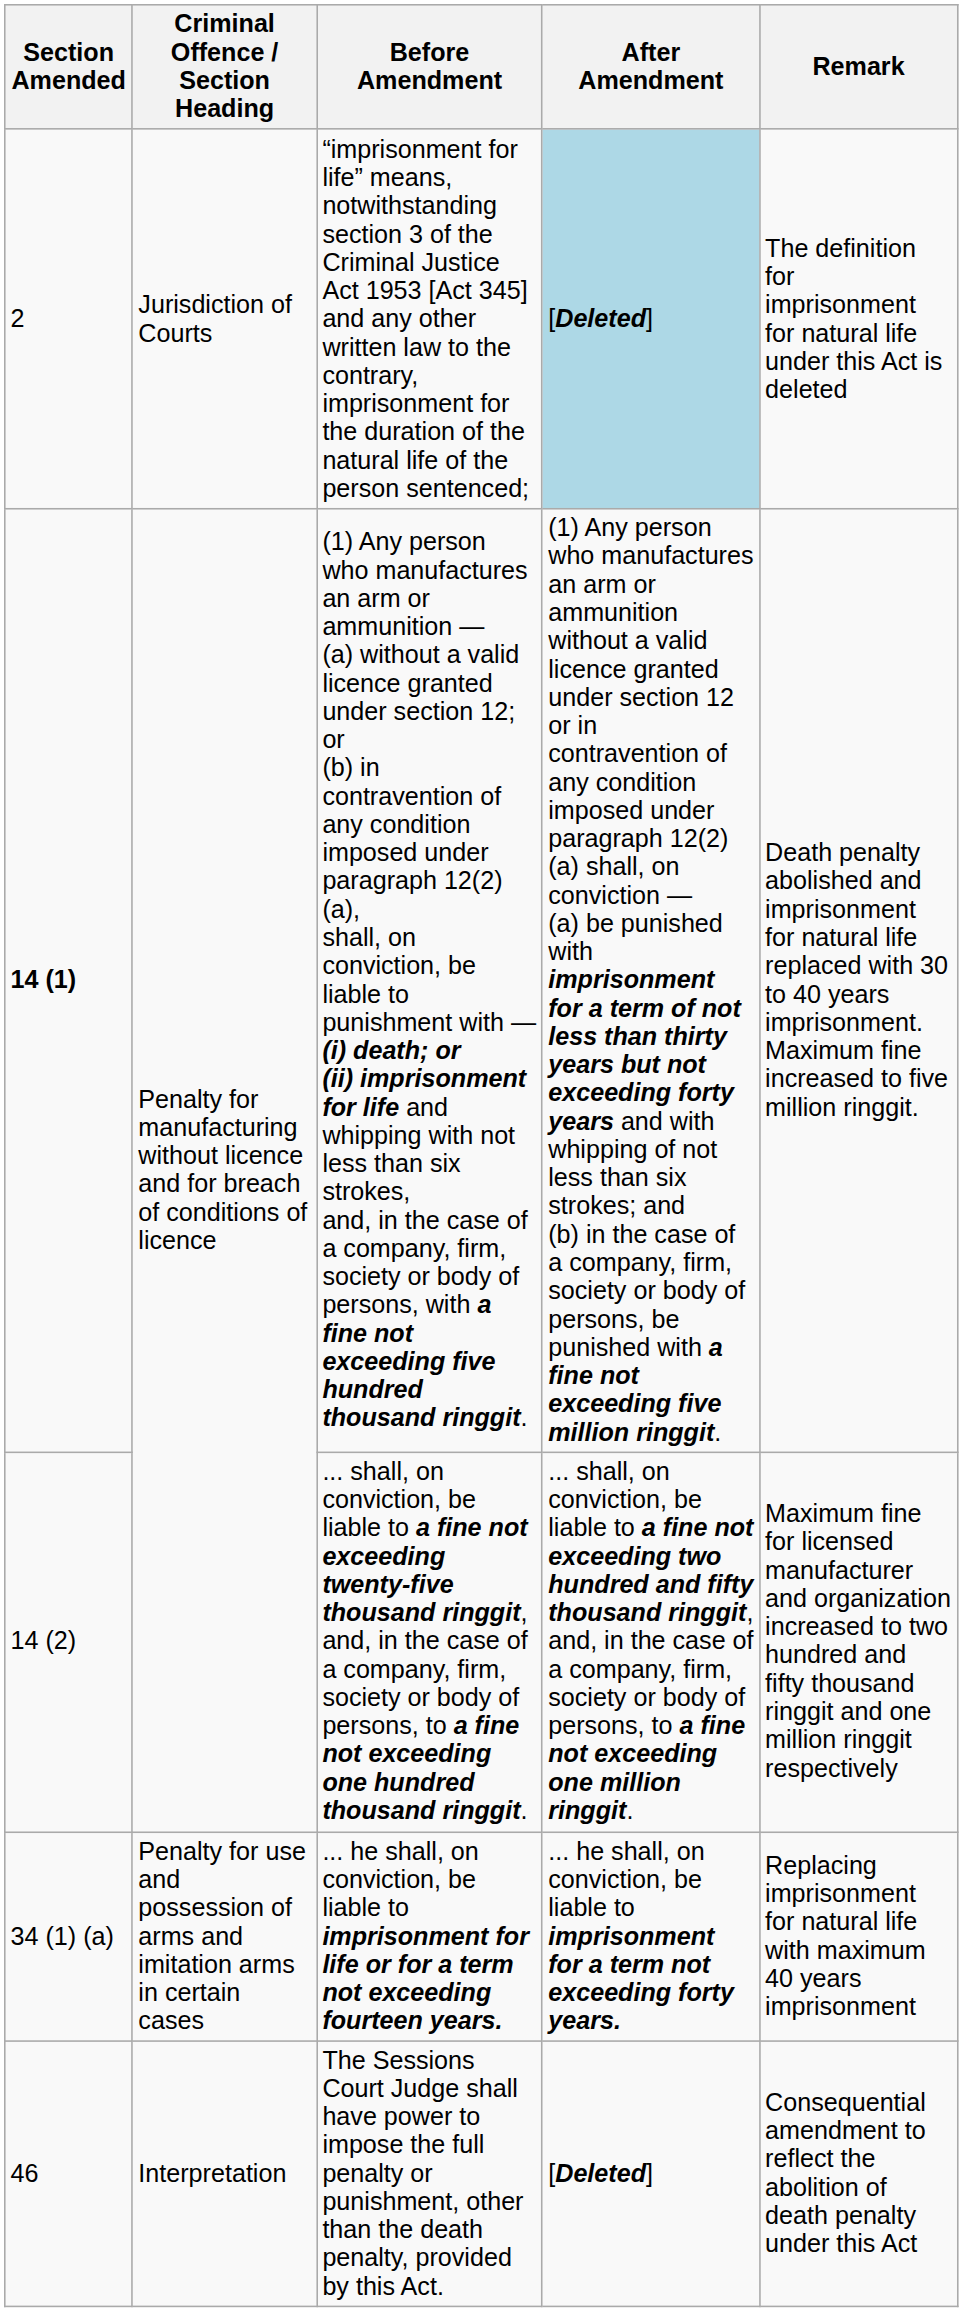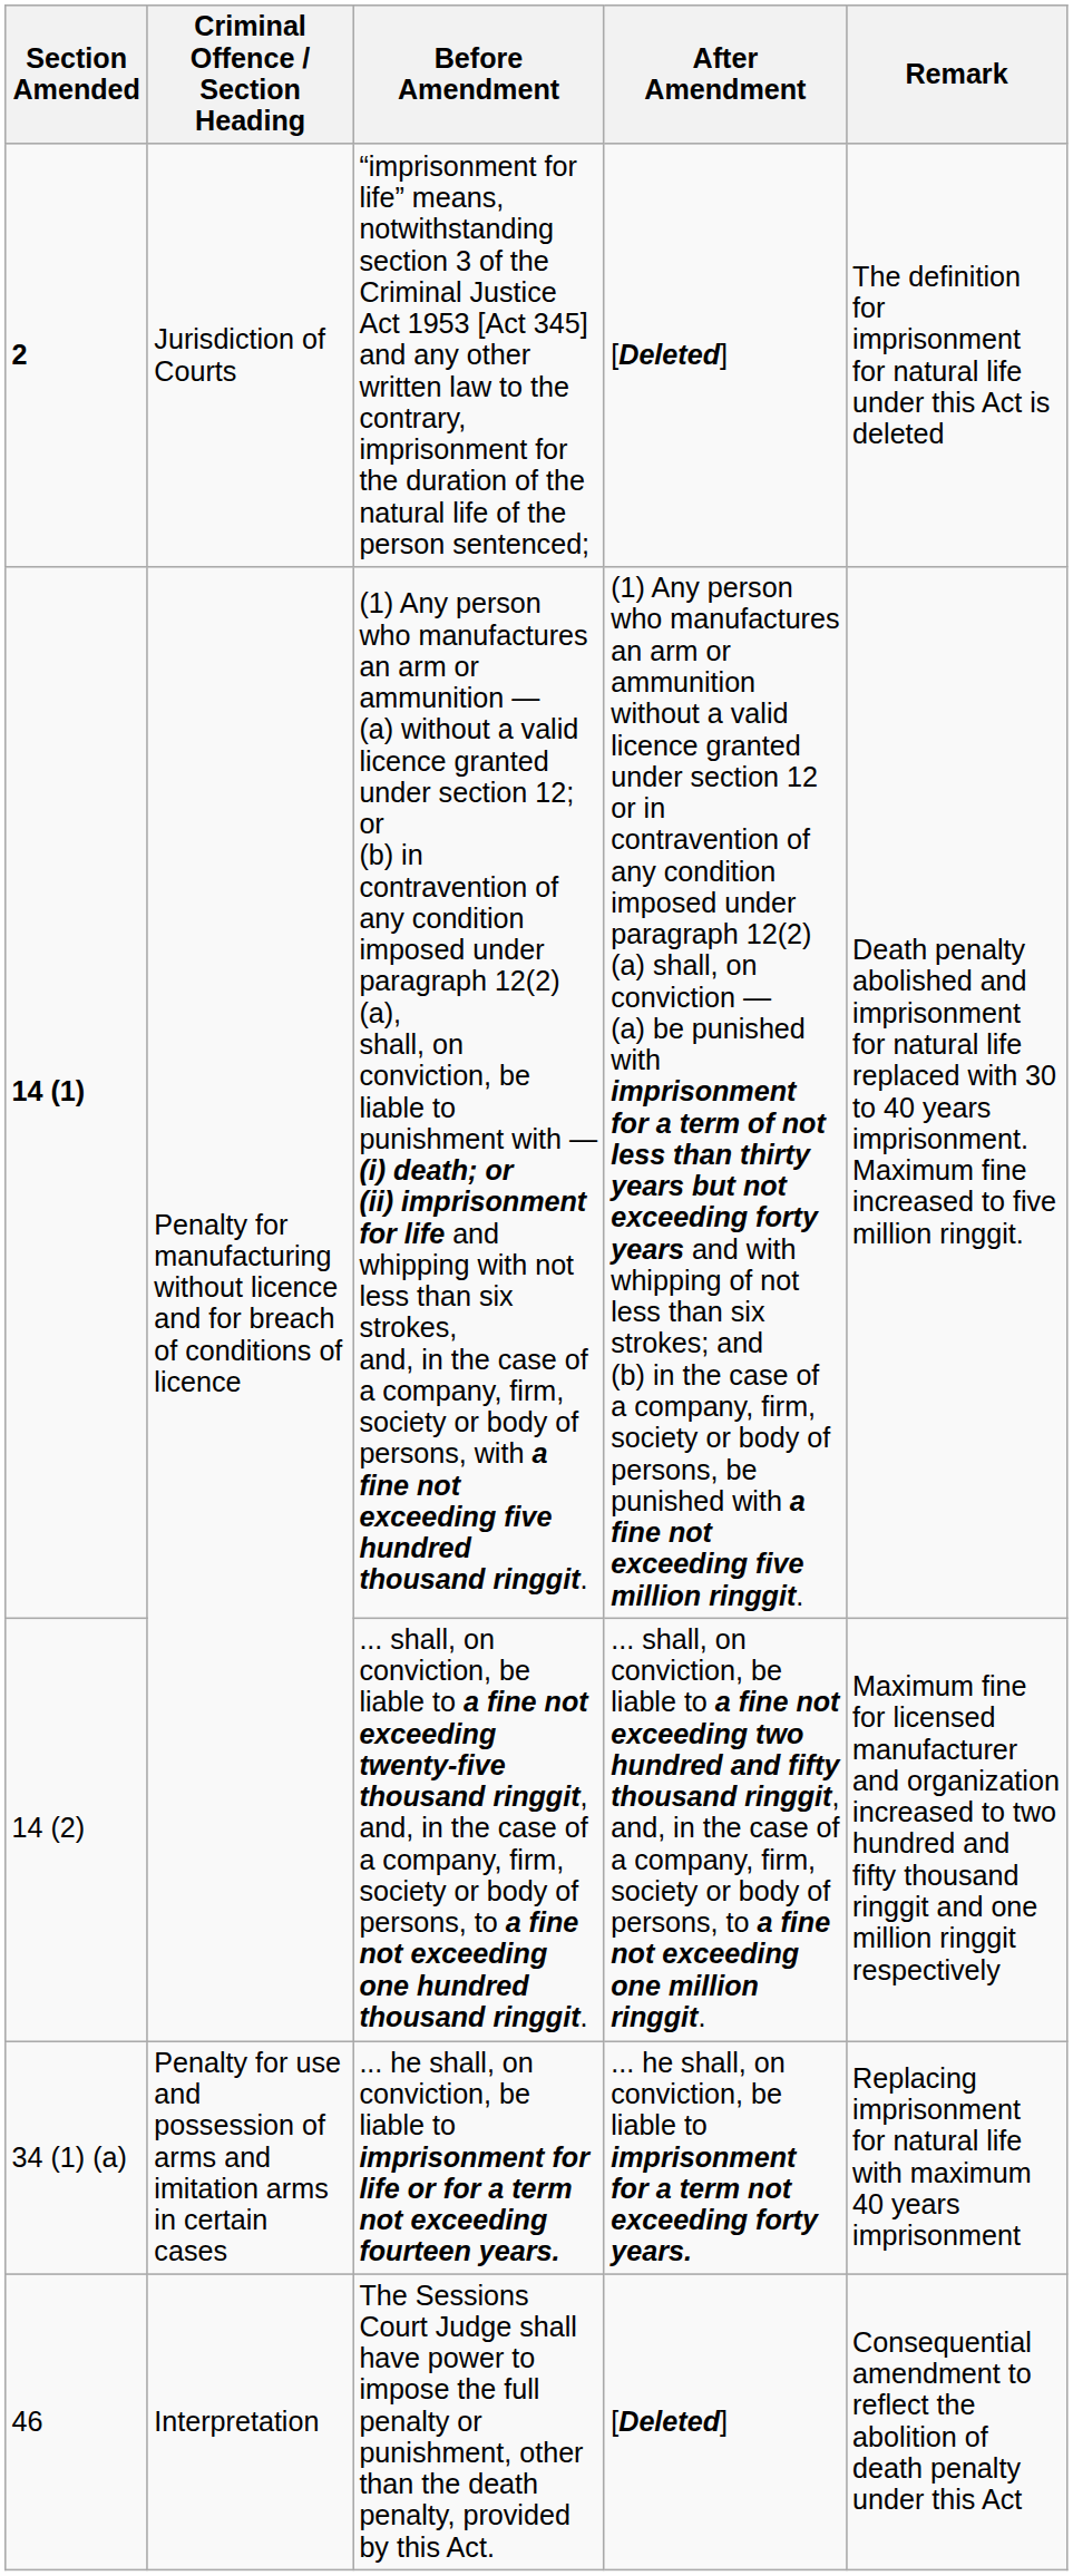row 2 | Section Amended: normal -> bold
row 2 | After Amendment: lightblue background -> no background
